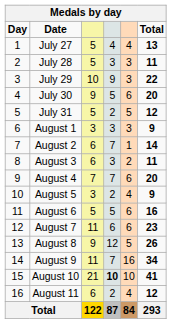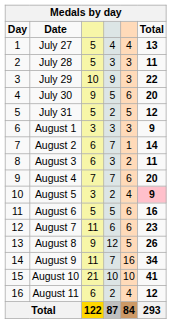August 5 | Total: no background -> pink background
August 10 | column 4: bold -> normal
